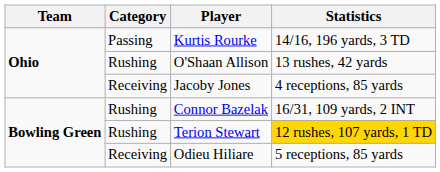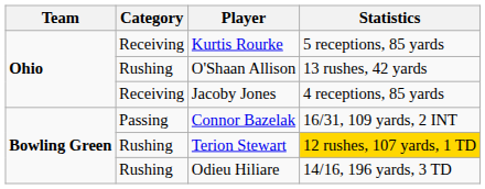Kurtis Rourke | Category: Passing -> Receiving
Kurtis Rourke | Statistics: 14/16, 196 yards, 3 TD -> 5 receptions, 85 yards
Connor Bazelak | Category: Rushing -> Passing
Odieu Hiliare | Category: Receiving -> Rushing
Odieu Hiliare | Statistics: 5 receptions, 85 yards -> 14/16, 196 yards, 3 TD
